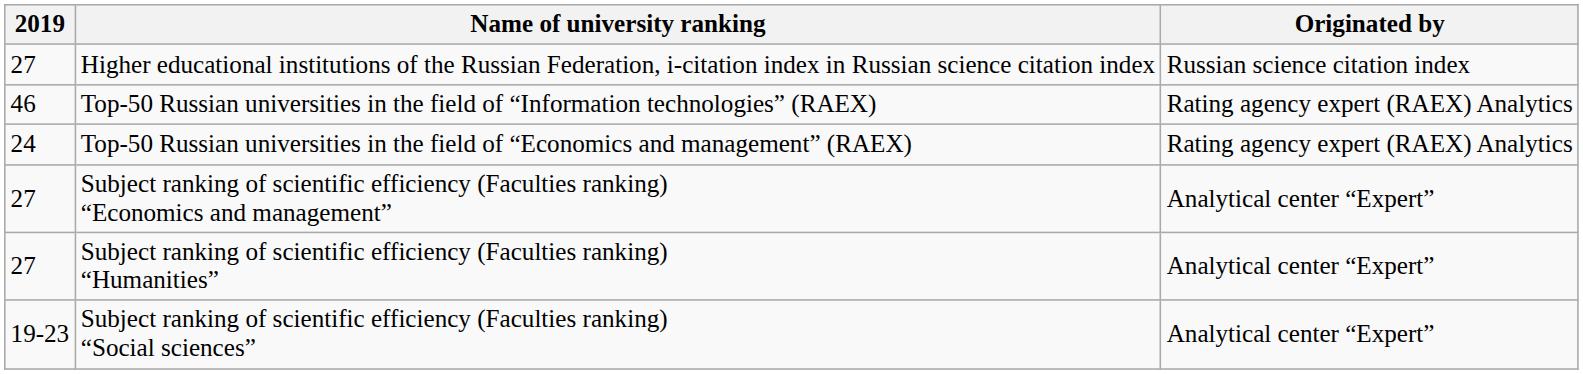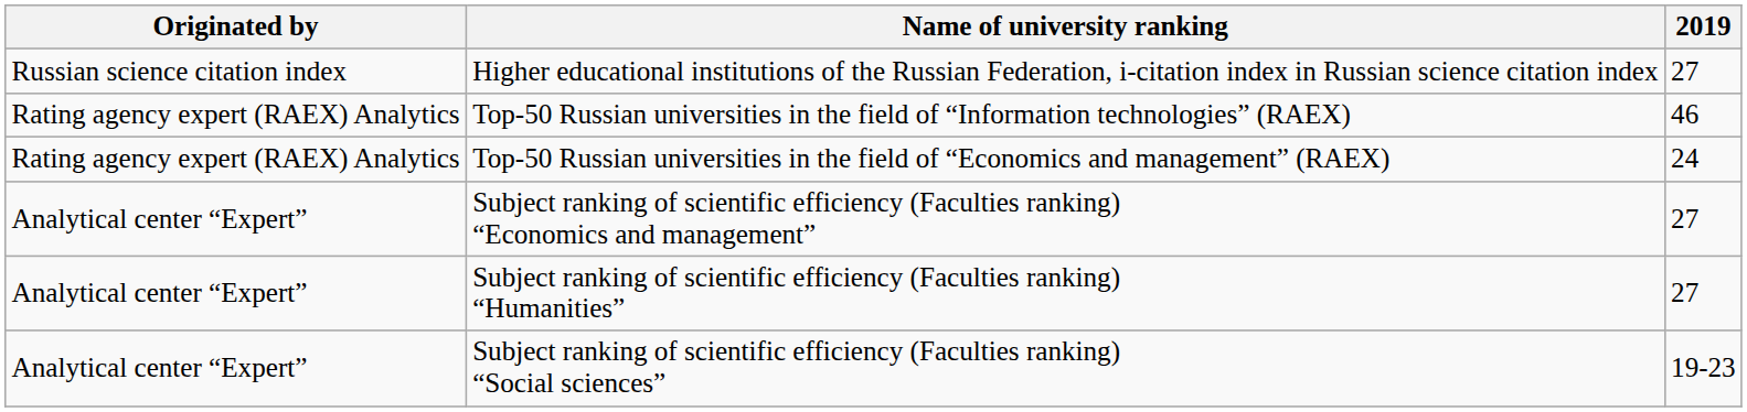columns swapped: Originated by <-> 2019
